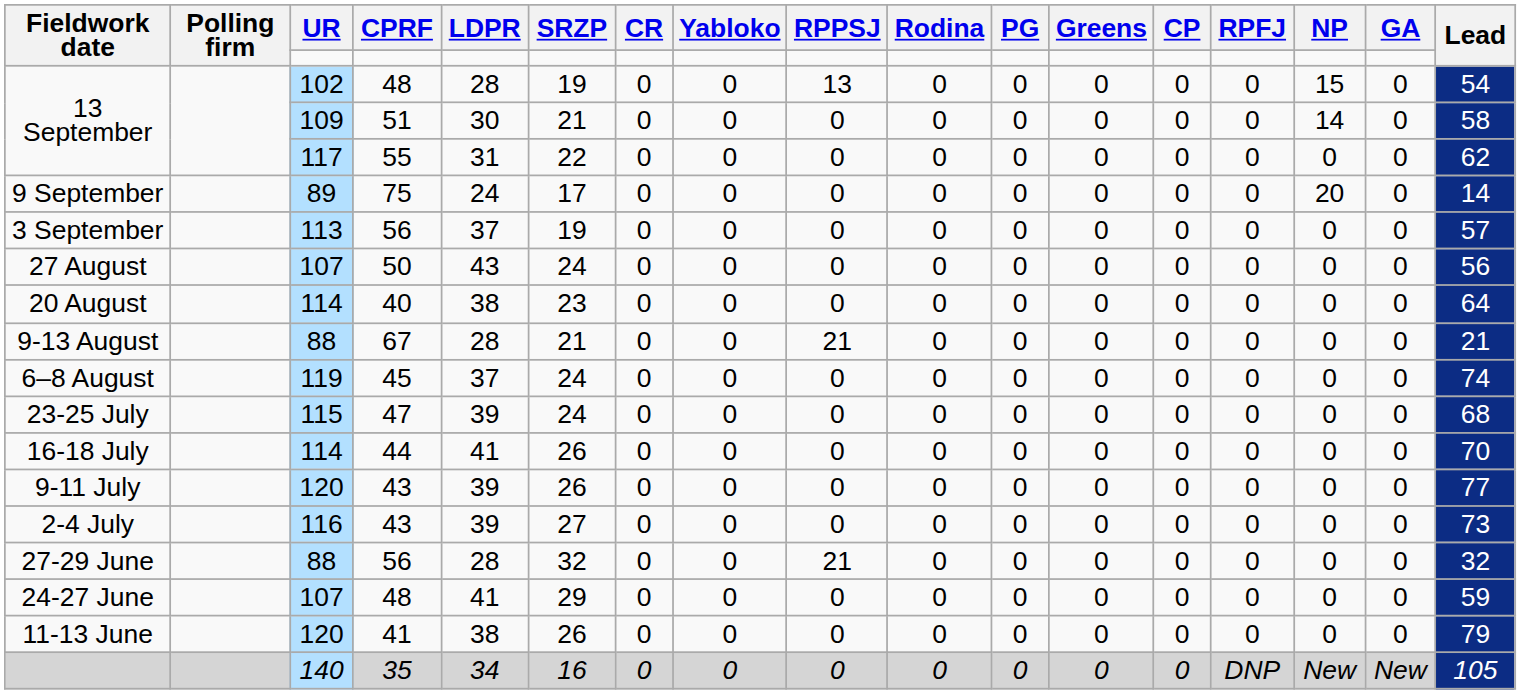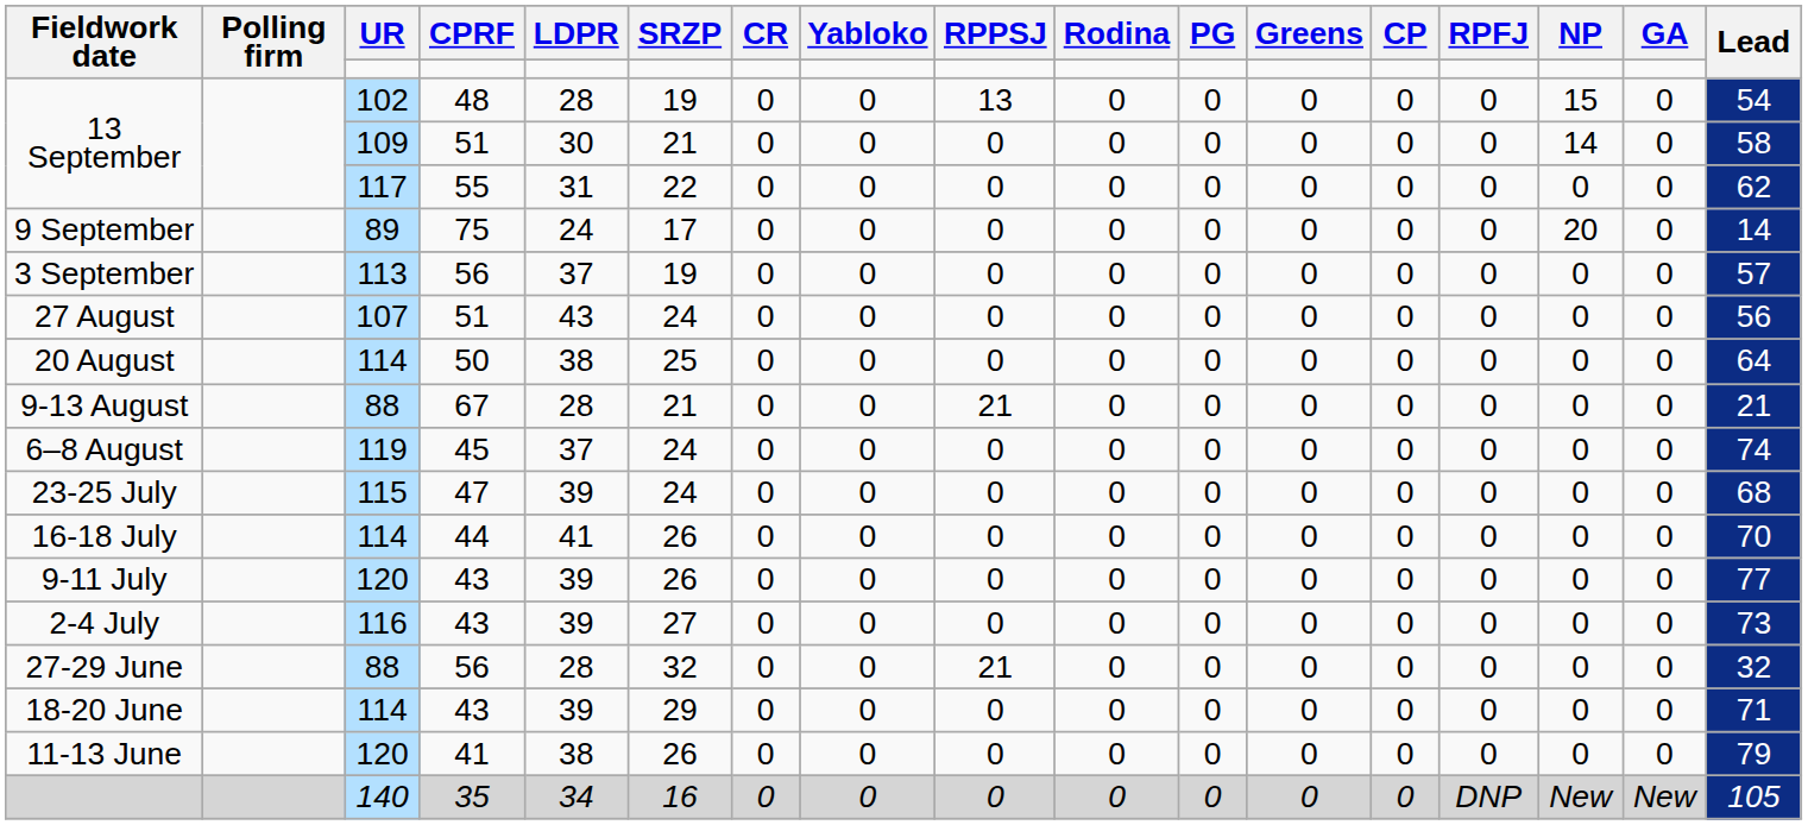27 August | CPRF: 50 -> 51
20 August | CPRF: 40 -> 50
20 August | SRZP: 23 -> 25
- row: 24-27 June | 107 | 48 | 41 | 29 | 0 | 0 | 0 | 0 | 0 | 0 | 0 | 0 | 0 | 0 | 59
+ row: 18-20 June | 114 | 43 | 39 | 29 | 0 | 0 | 0 | 0 | 0 | 0 | 0 | 0 | 0 | 0 | 71
